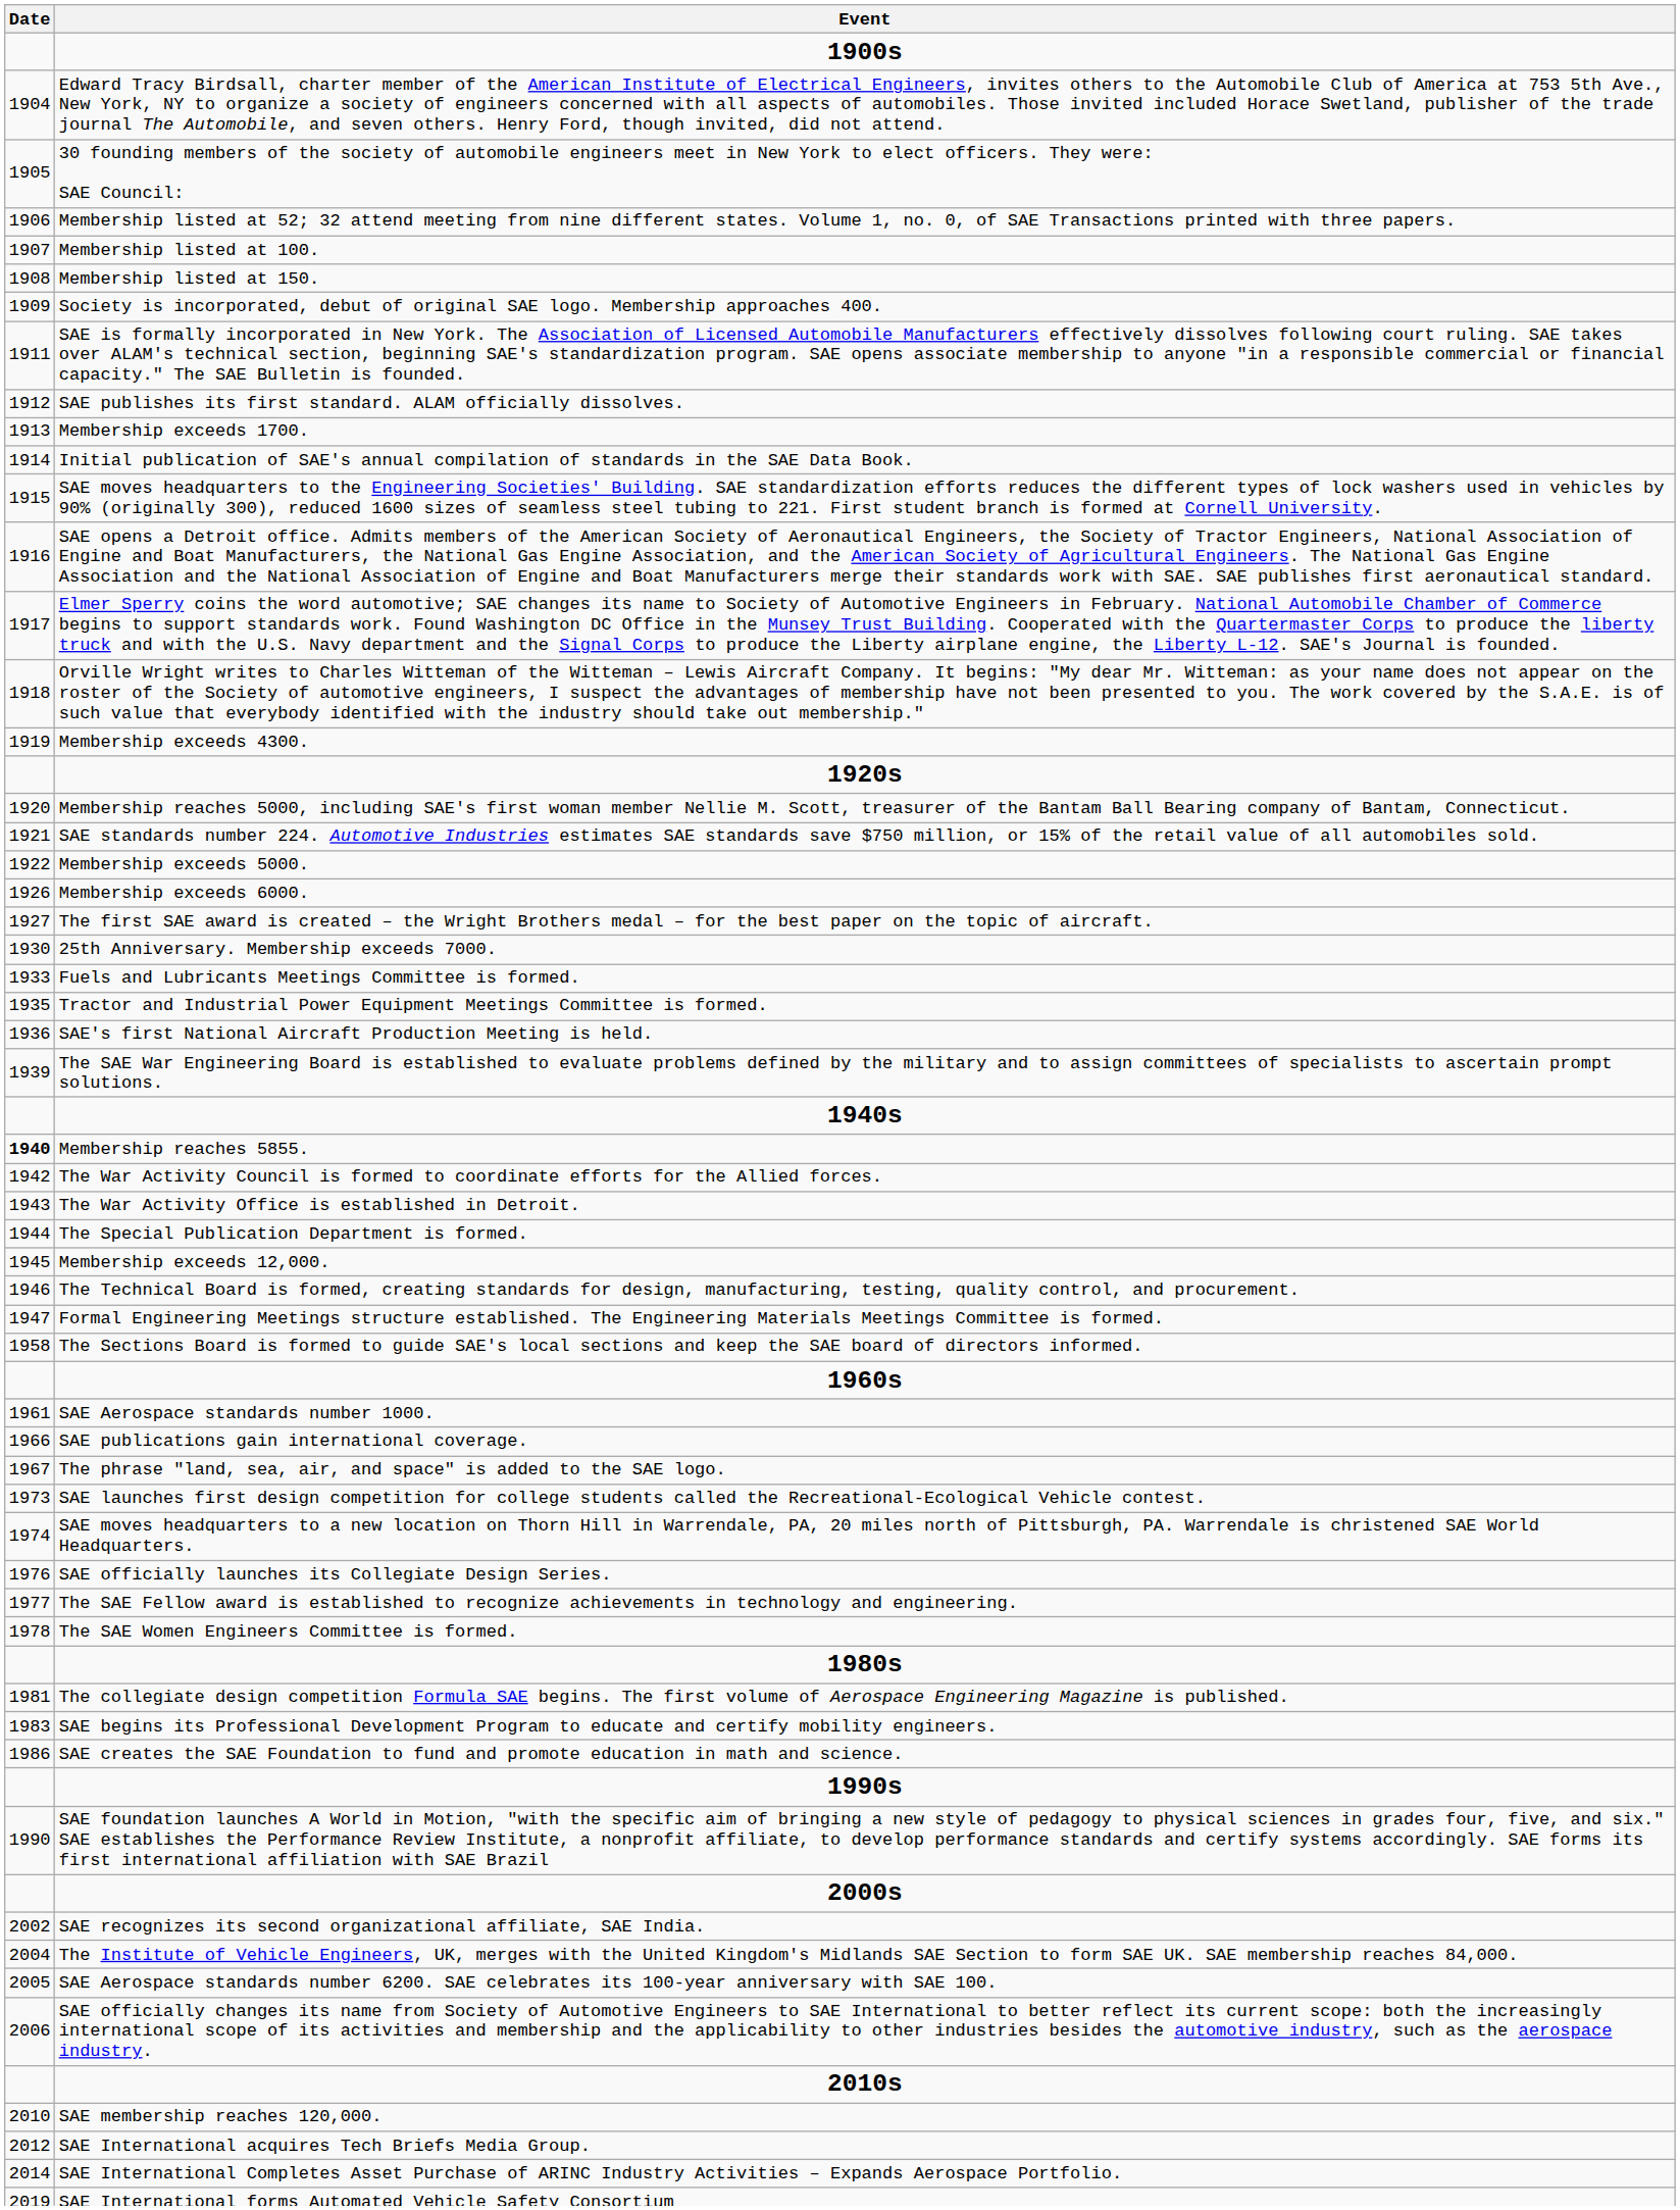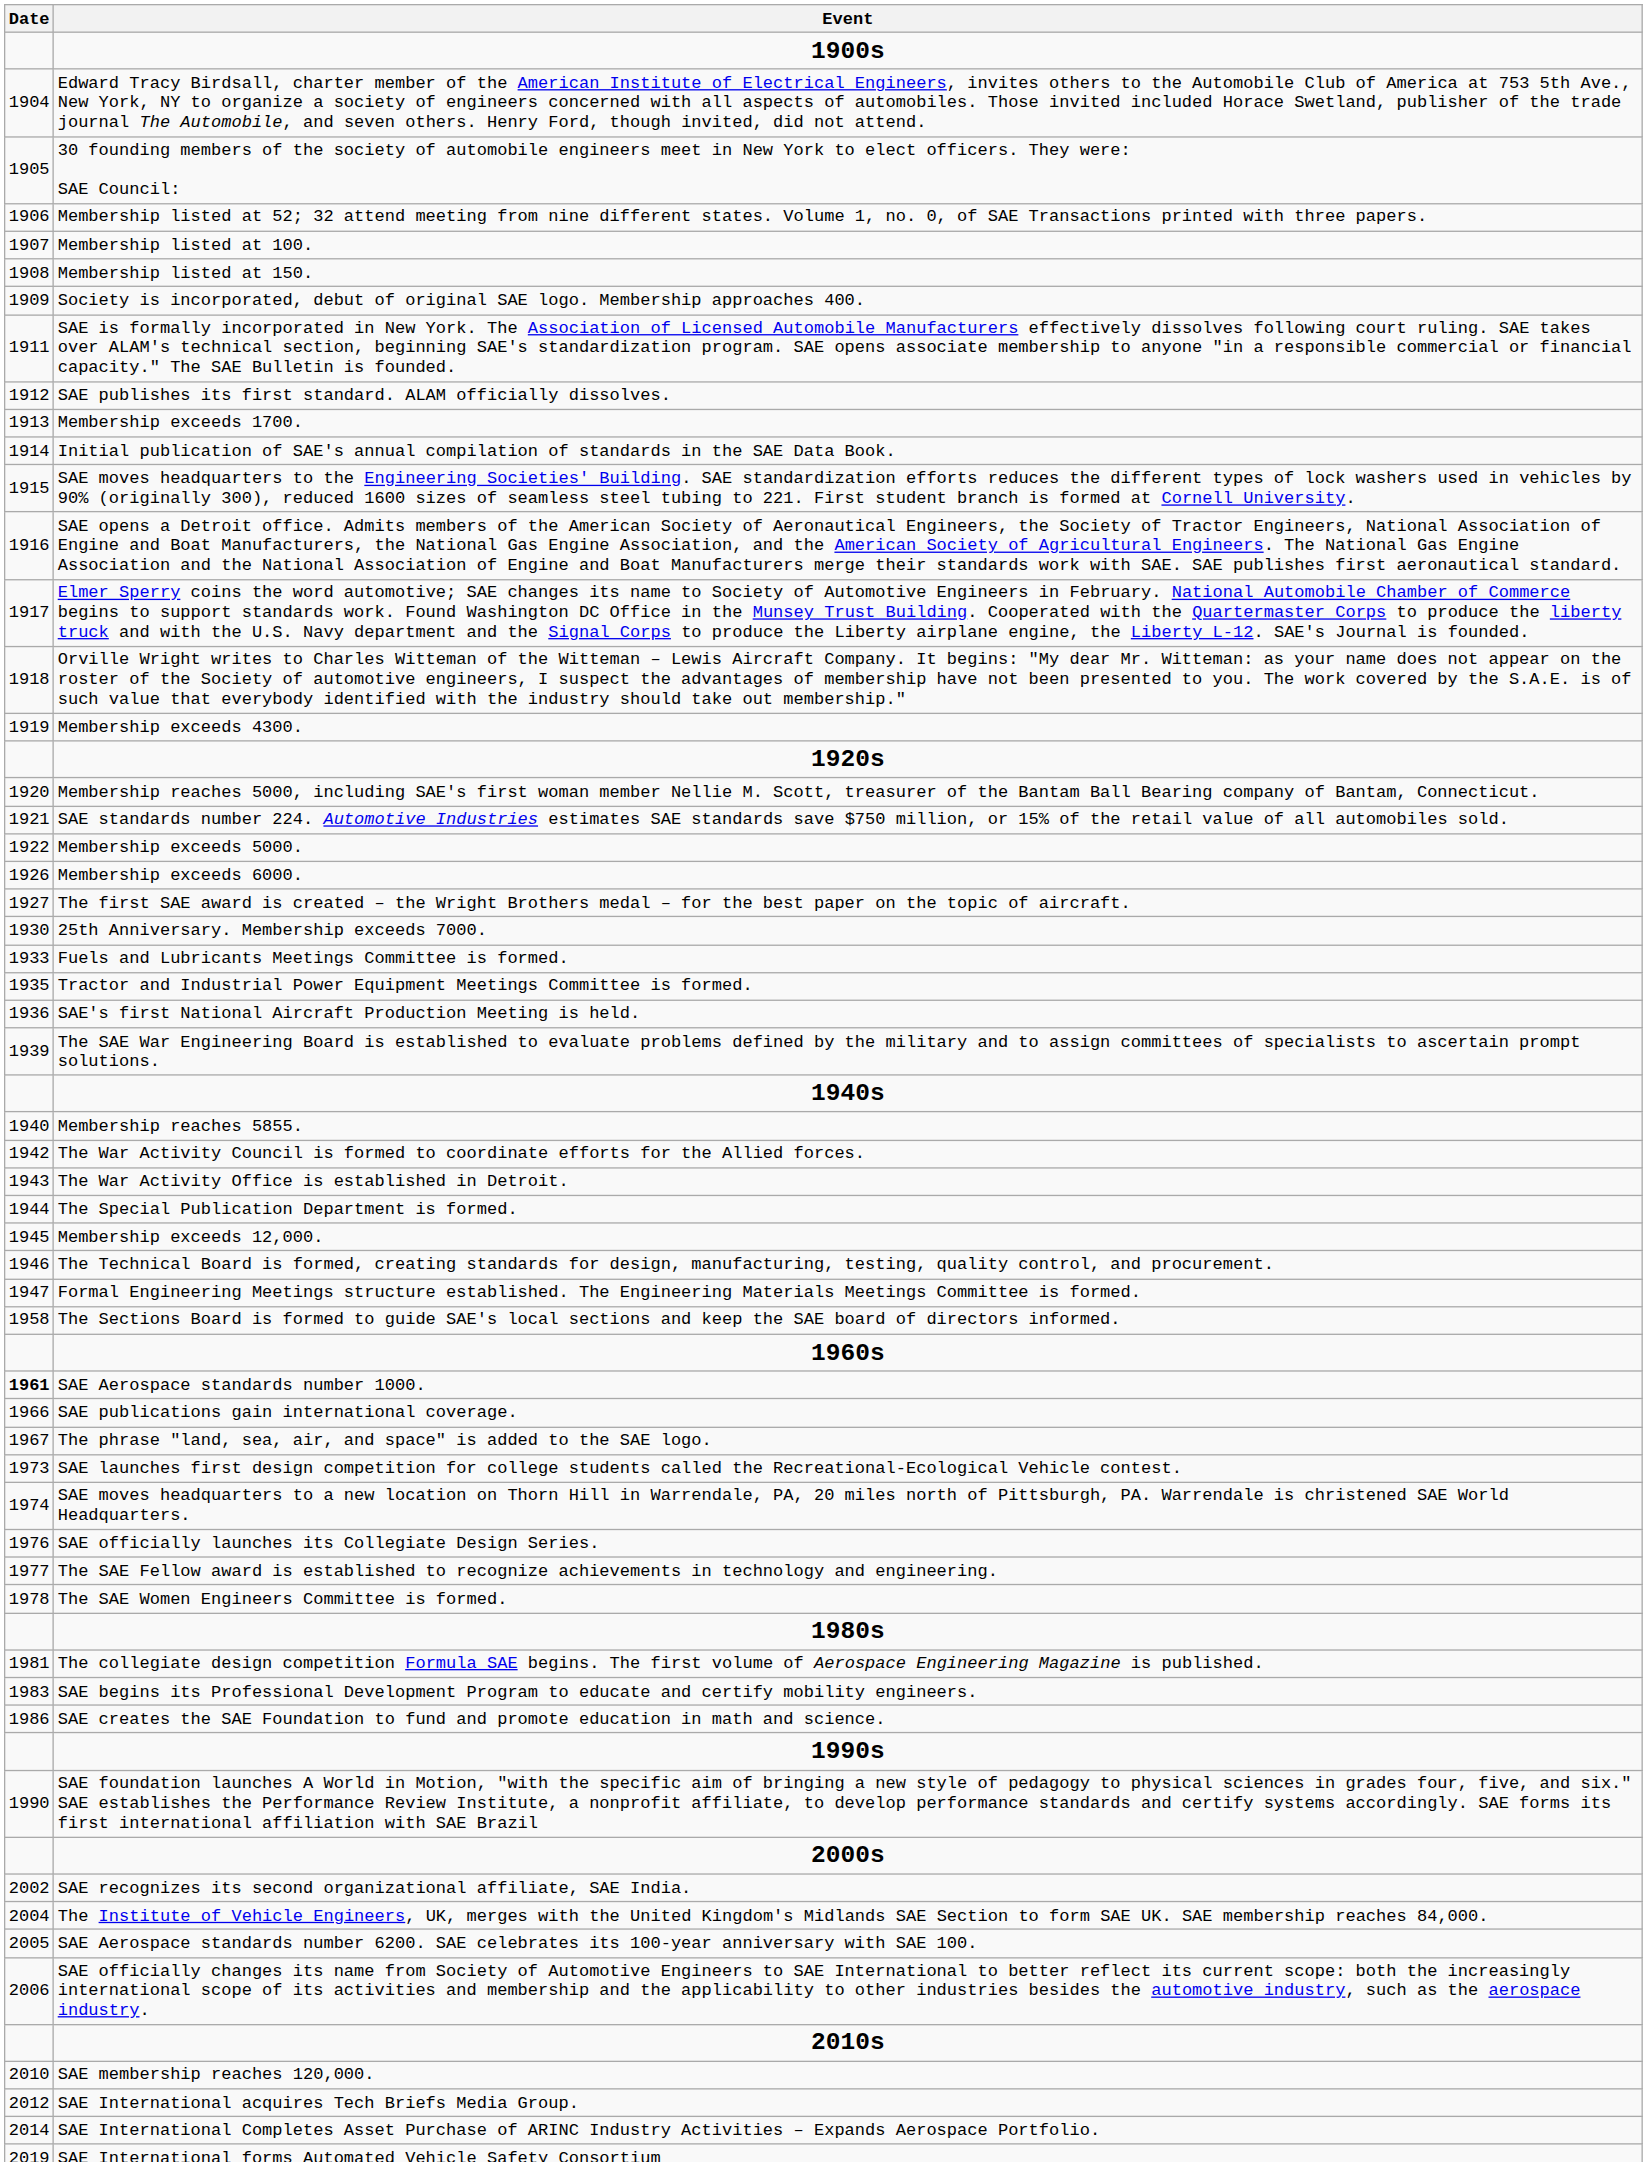Membership reaches 5855. | Date: bold -> normal
SAE Aerospace standards number 1000. | Date: normal -> bold
